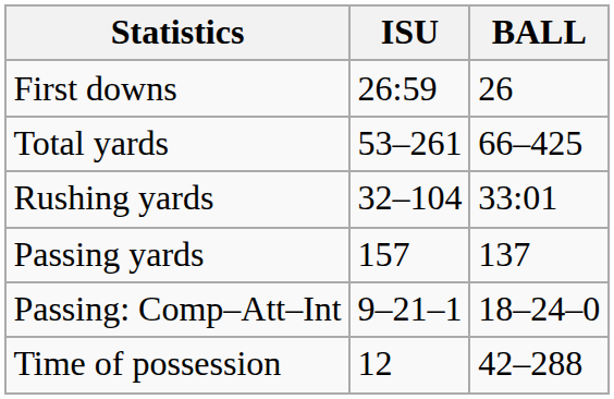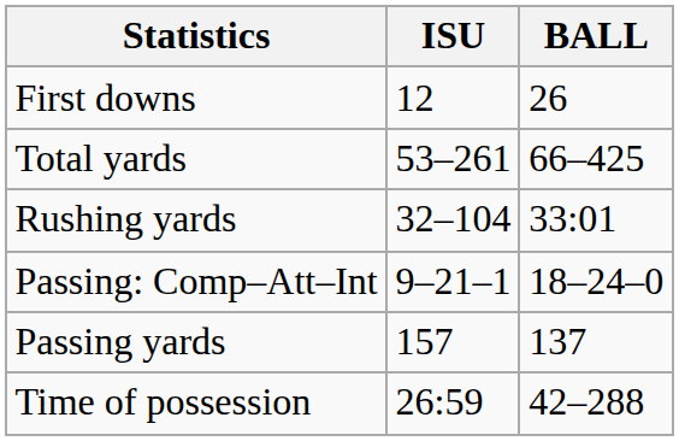First downs | ISU: 26:59 -> 12
rows swapped: Passing yards <-> Passing: Comp–Att–Int
Time of possession | ISU: 12 -> 26:59
